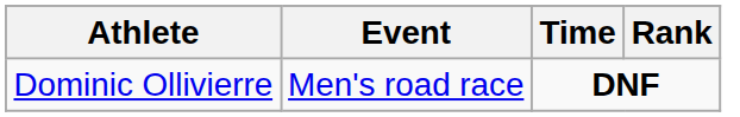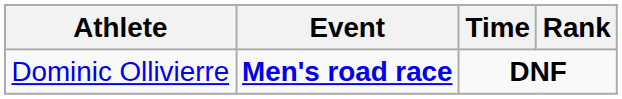Dominic Ollivierre | Event: normal -> bold
